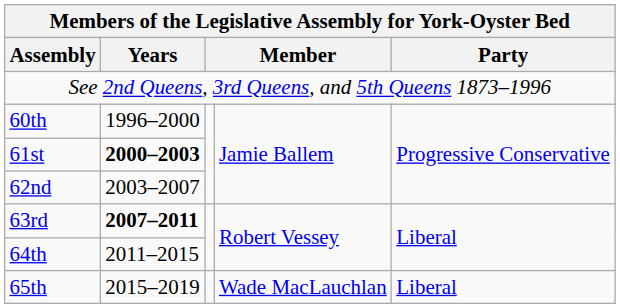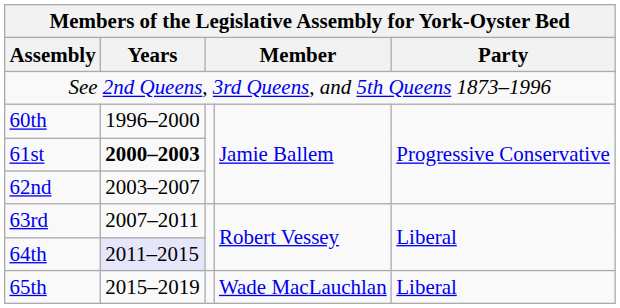63rd | Years: bold -> normal
64th | Years: no background -> lavender background
